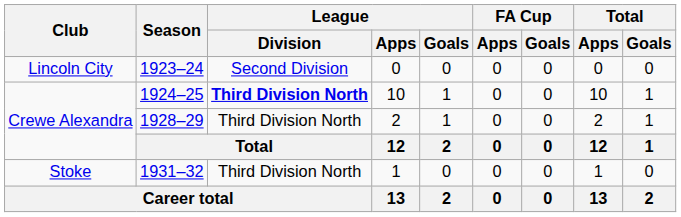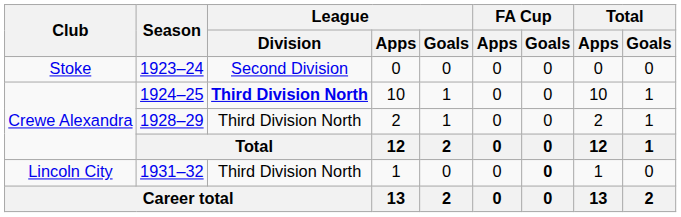1923–24 | Club: Lincoln City -> Stoke
1931–32 | Club: Stoke -> Lincoln City
1931–32 | FA Cup / Goals: normal -> bold
